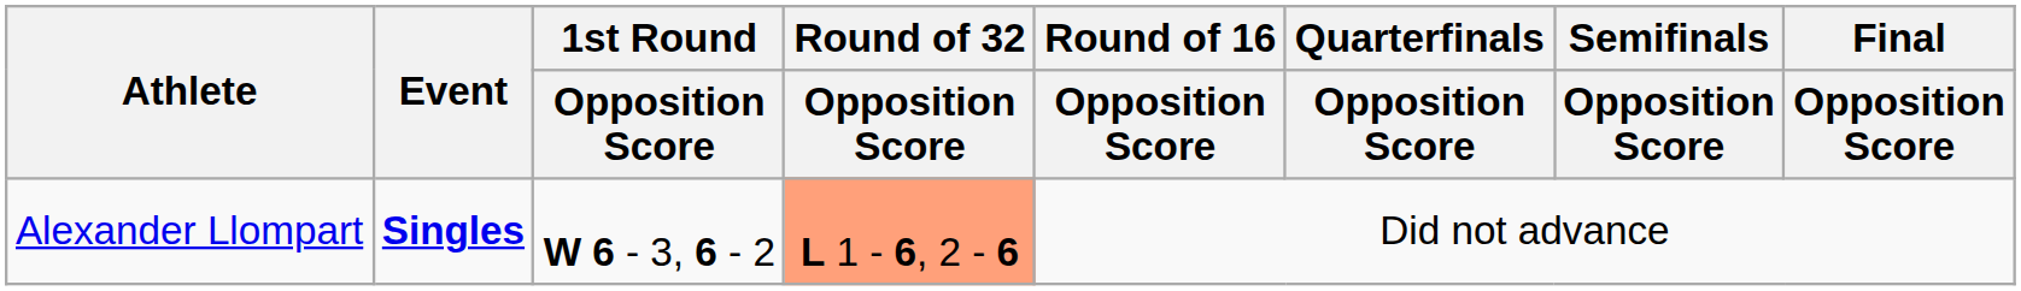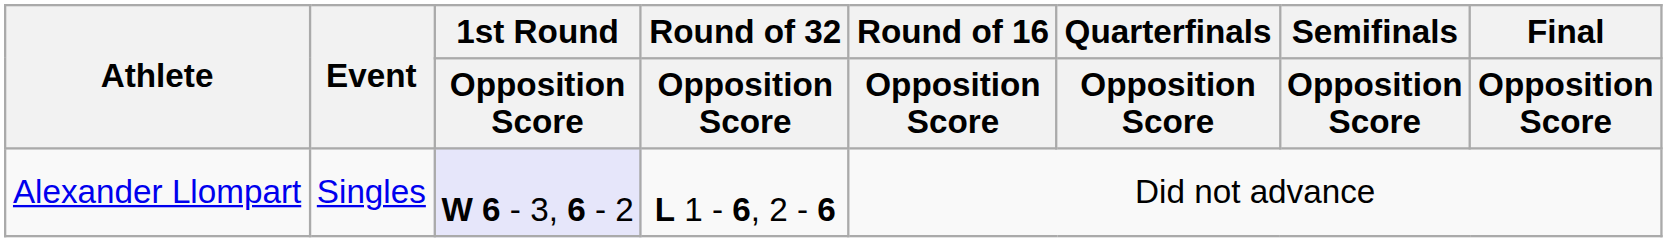Alexander Llompart | Event: bold -> normal
Alexander Llompart | 1st Round / Opposition Score: no background -> lavender background
Alexander Llompart | Round of 32 / Opposition Score: lightsalmon background -> no background
